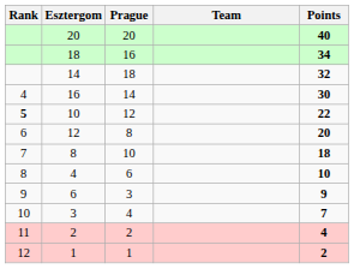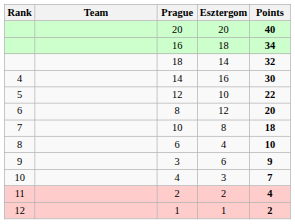columns swapped: Team <-> Esztergom
row 6 | Rank: bold -> normal
